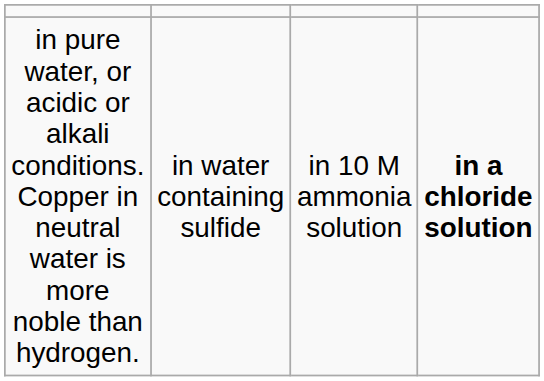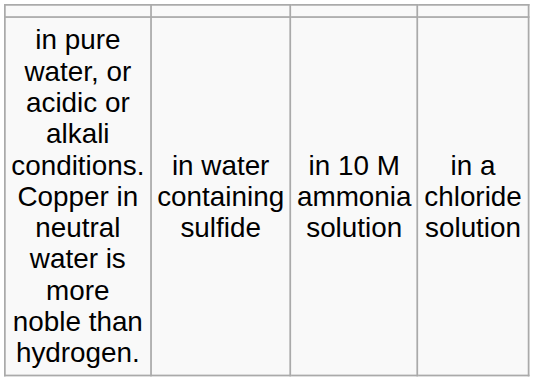row 2 | column 4: bold -> normal
